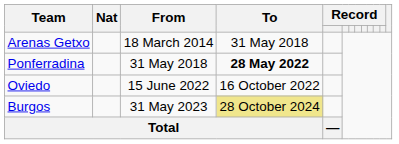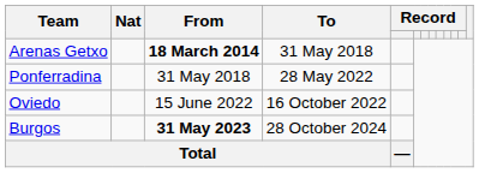Arenas Getxo | From: normal -> bold
Ponferradina | To: bold -> normal
Burgos | From: normal -> bold
Burgos | To: khaki background -> no background
